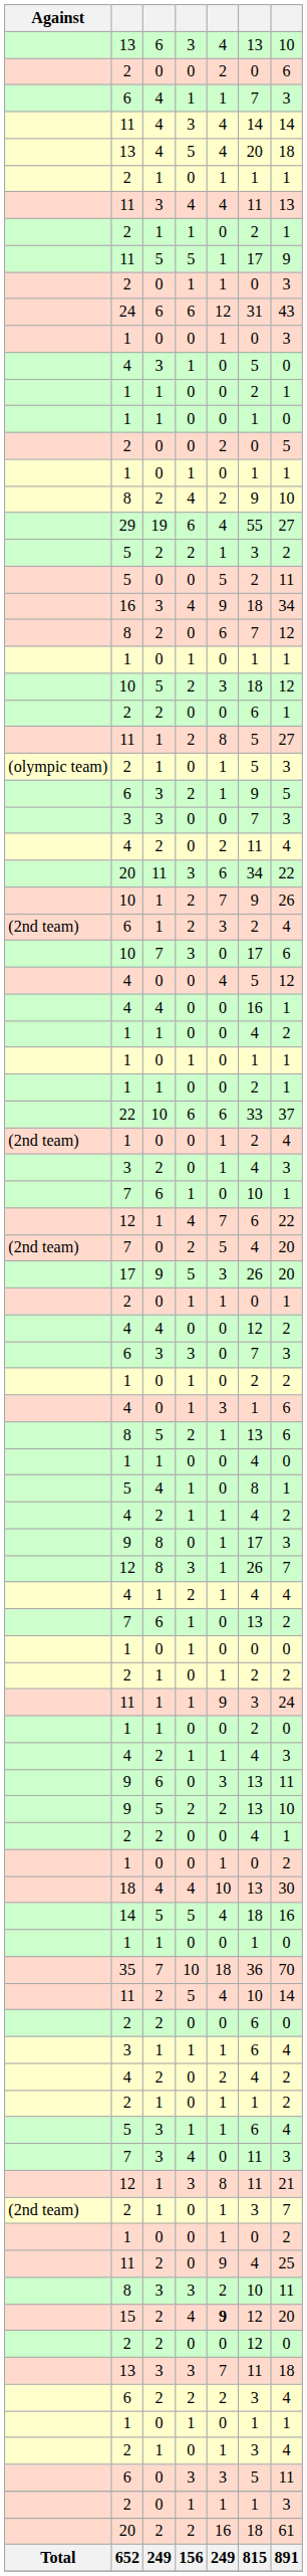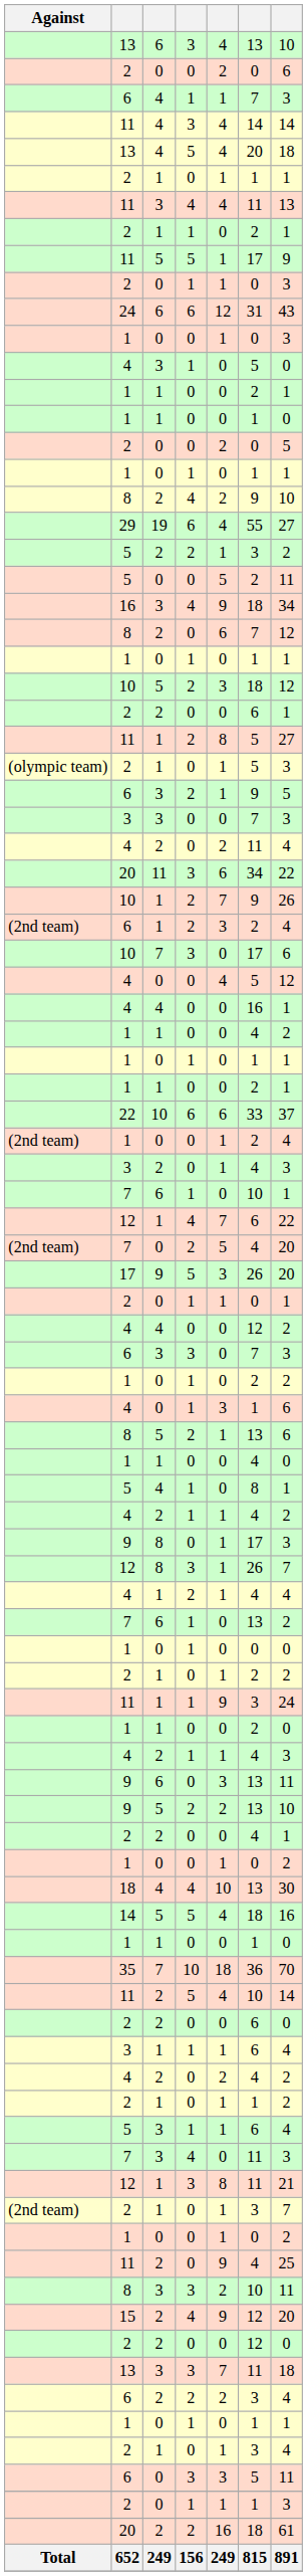15 | column 5: bold -> normal
